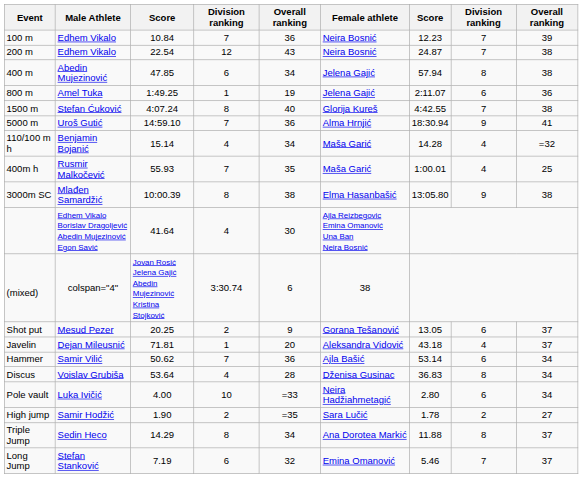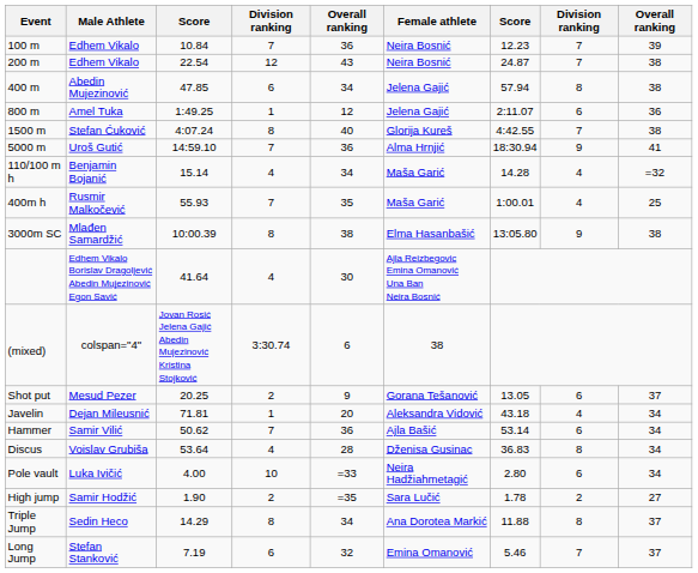800 m | column 5: 19 -> 12
Javelin | column 9: 37 -> 34
